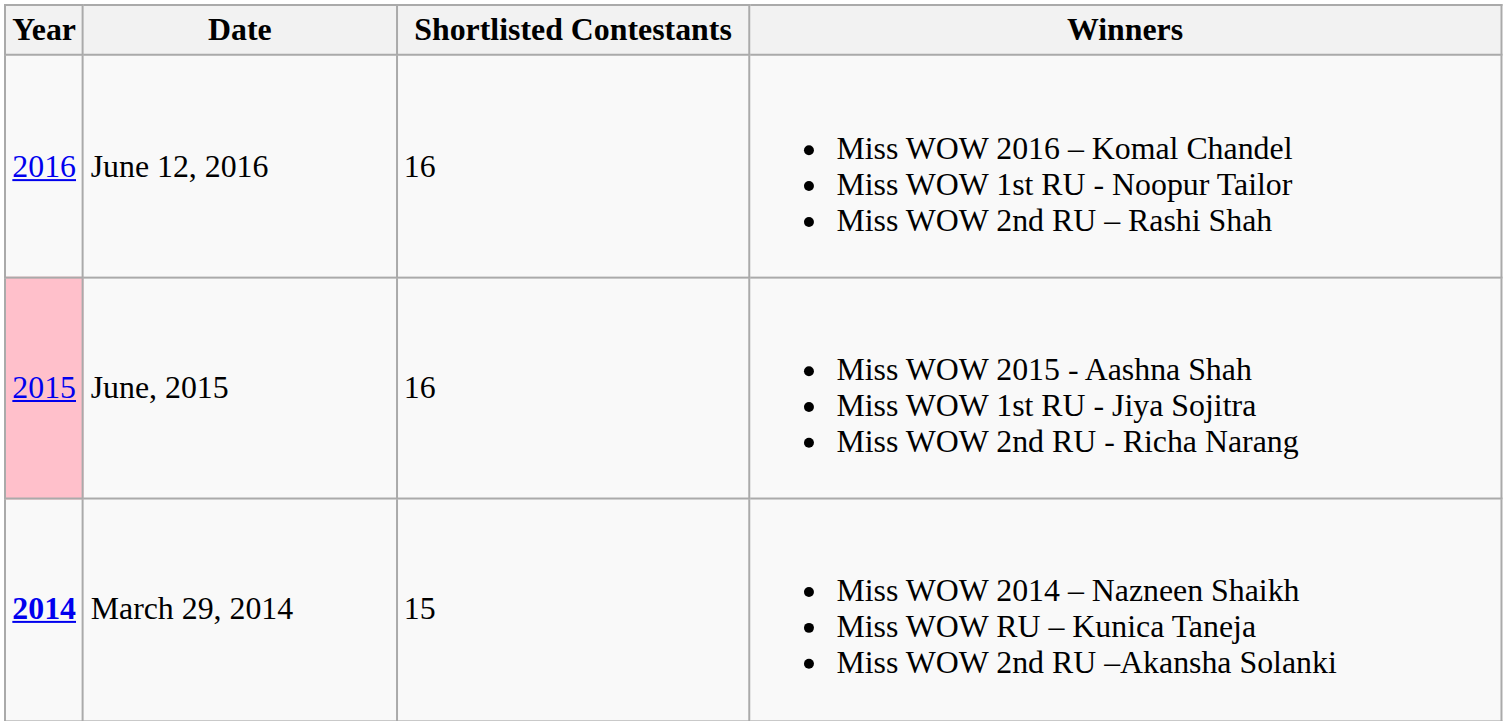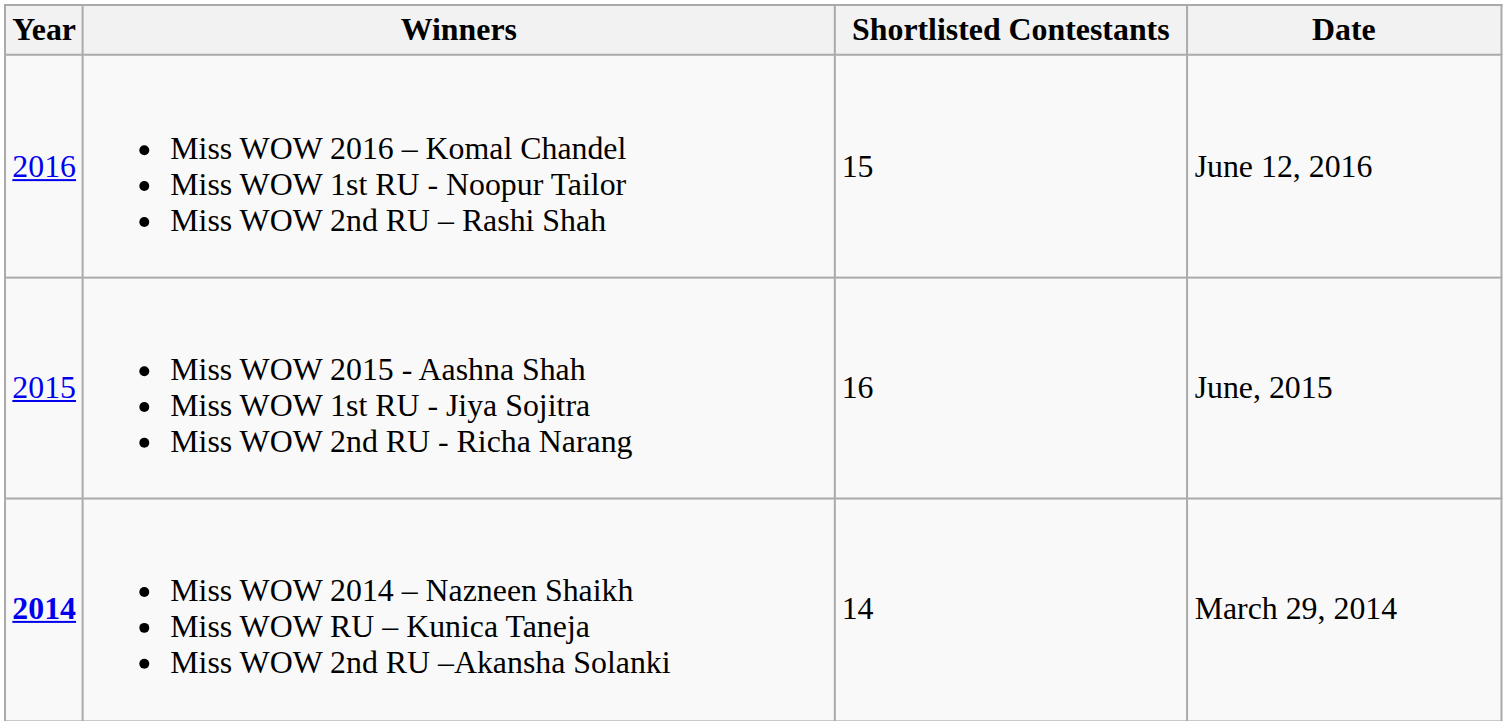columns swapped: Winners <-> Date
row 2 | Shortlisted Contestants: 16 -> 15
row 3 | Year: pink background -> no background
row 4 | Shortlisted Contestants: 15 -> 14
